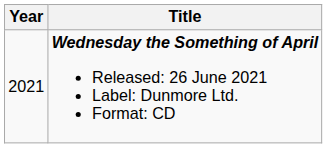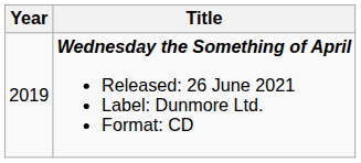row 2 | Year: 2021 -> 2019
